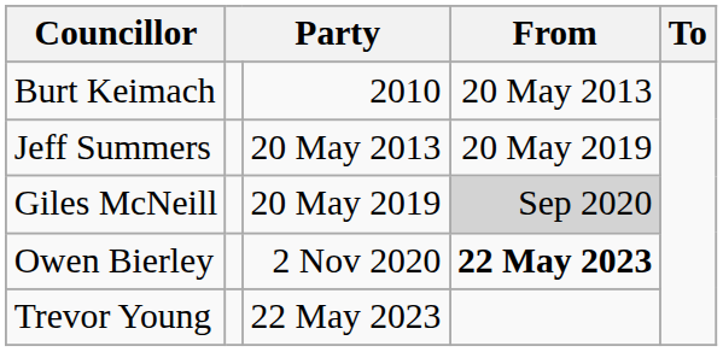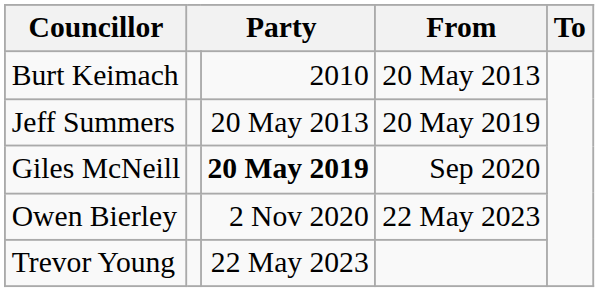Giles McNeill | column 3: normal -> bold
Giles McNeill | From: lightgrey background -> no background
Owen Bierley | From: bold -> normal
